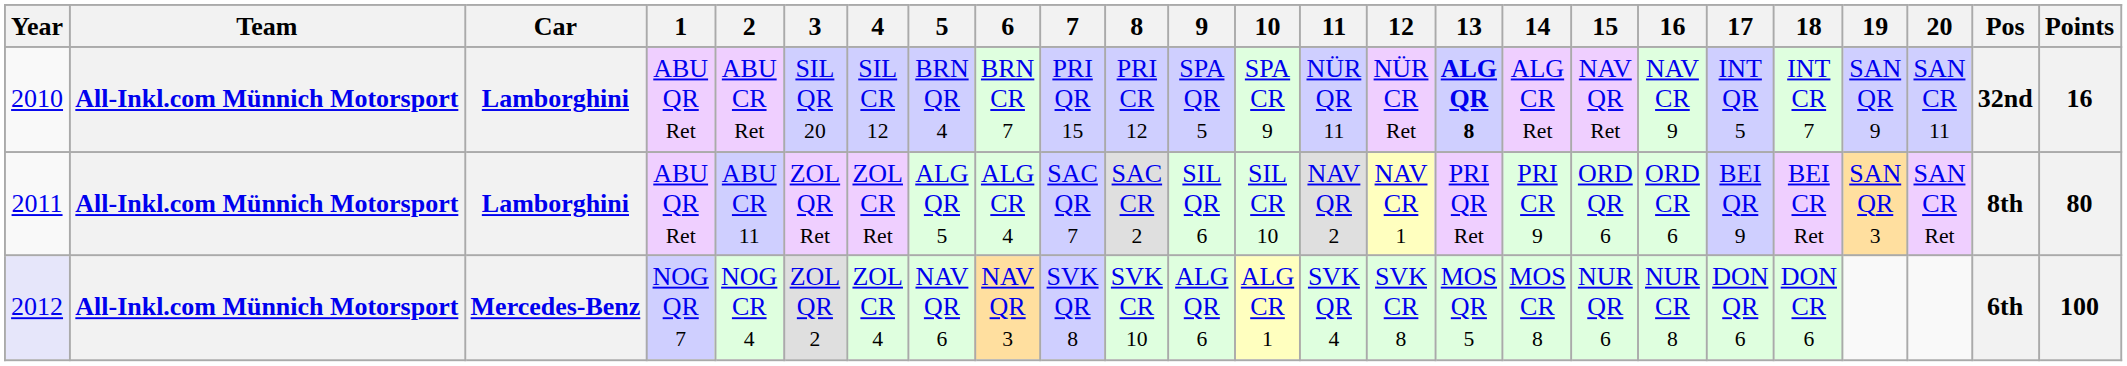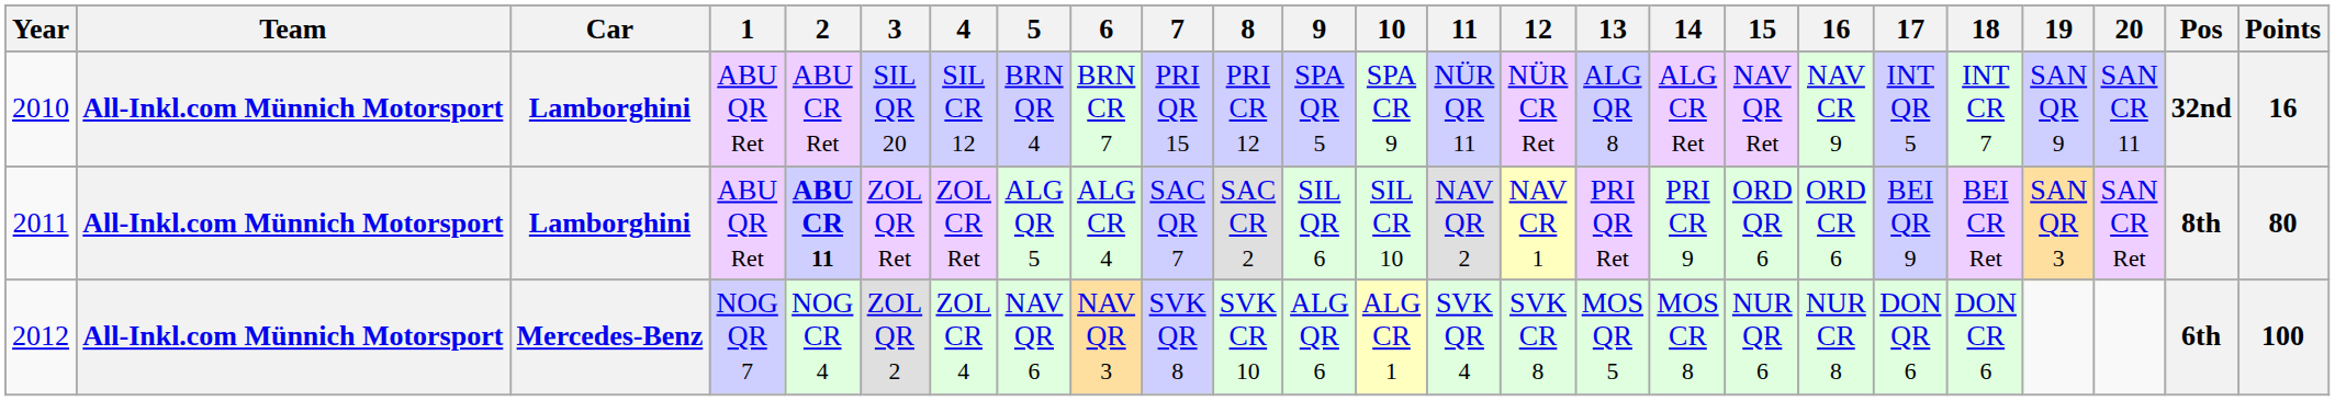row 2 | 13: bold -> normal
row 3 | 2: normal -> bold
row 4 | Year: lavender background -> no background
